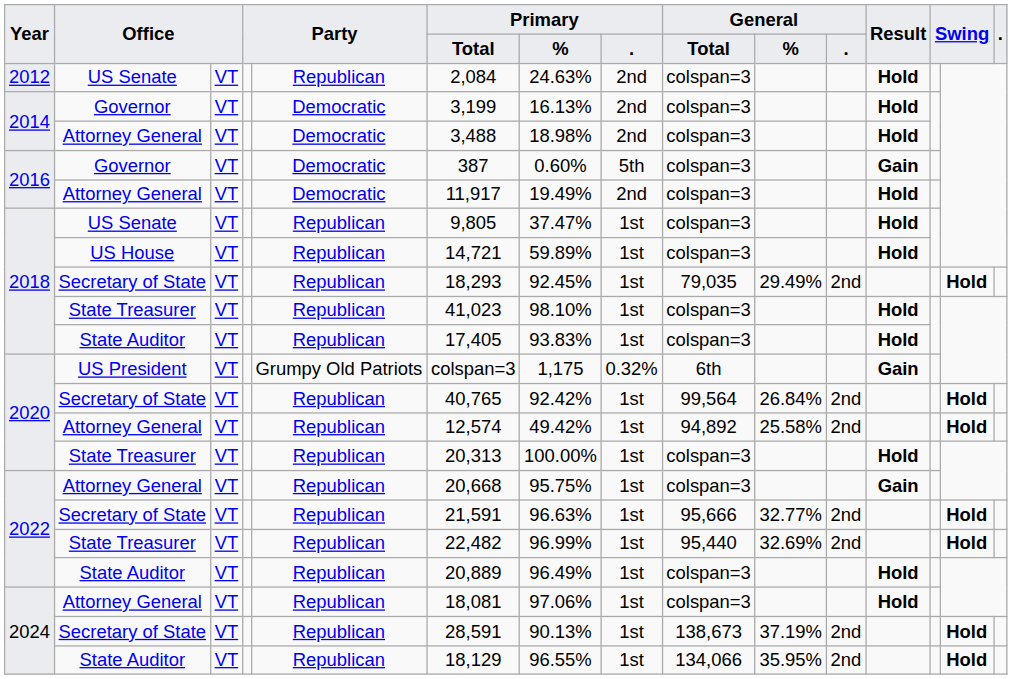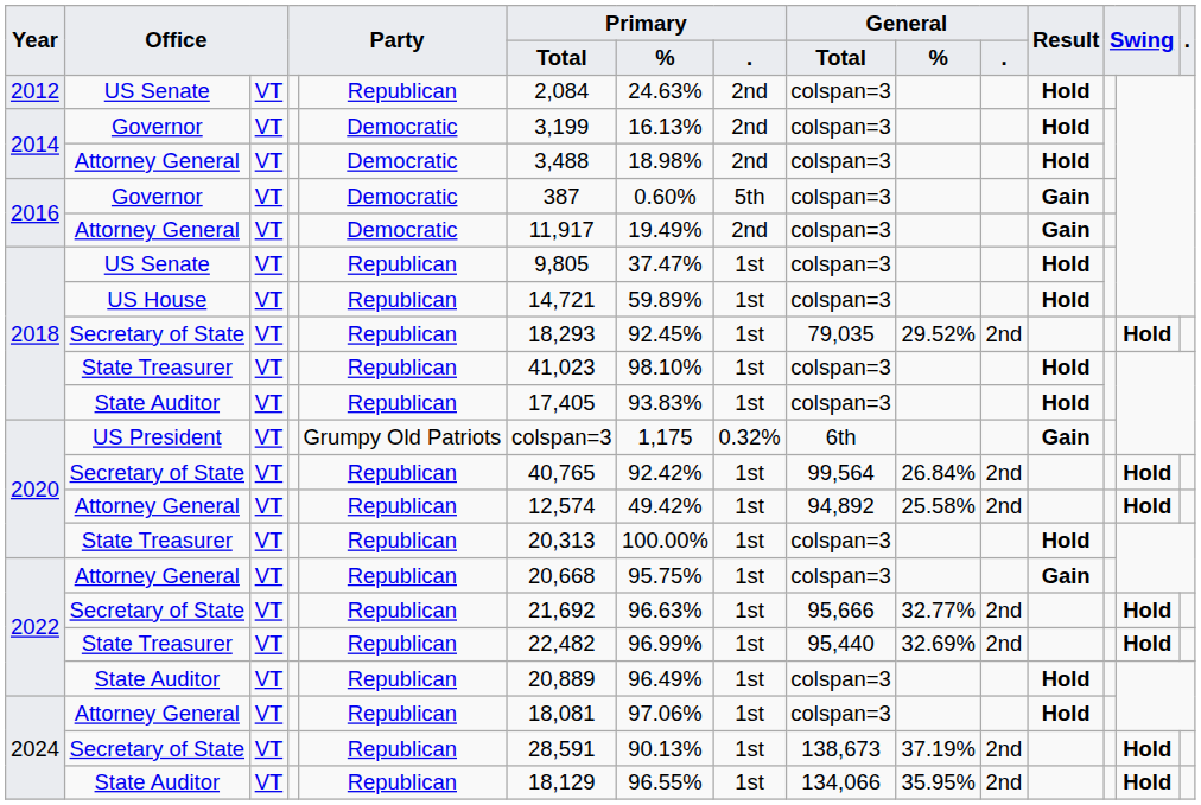2016 / Attorney General | Result: Hold -> Gain
2018 / Secretary of State | General / %: 29.49% -> 29.52%
2022 / Secretary of State | Primary / Total: 21,591 -> 21,692
